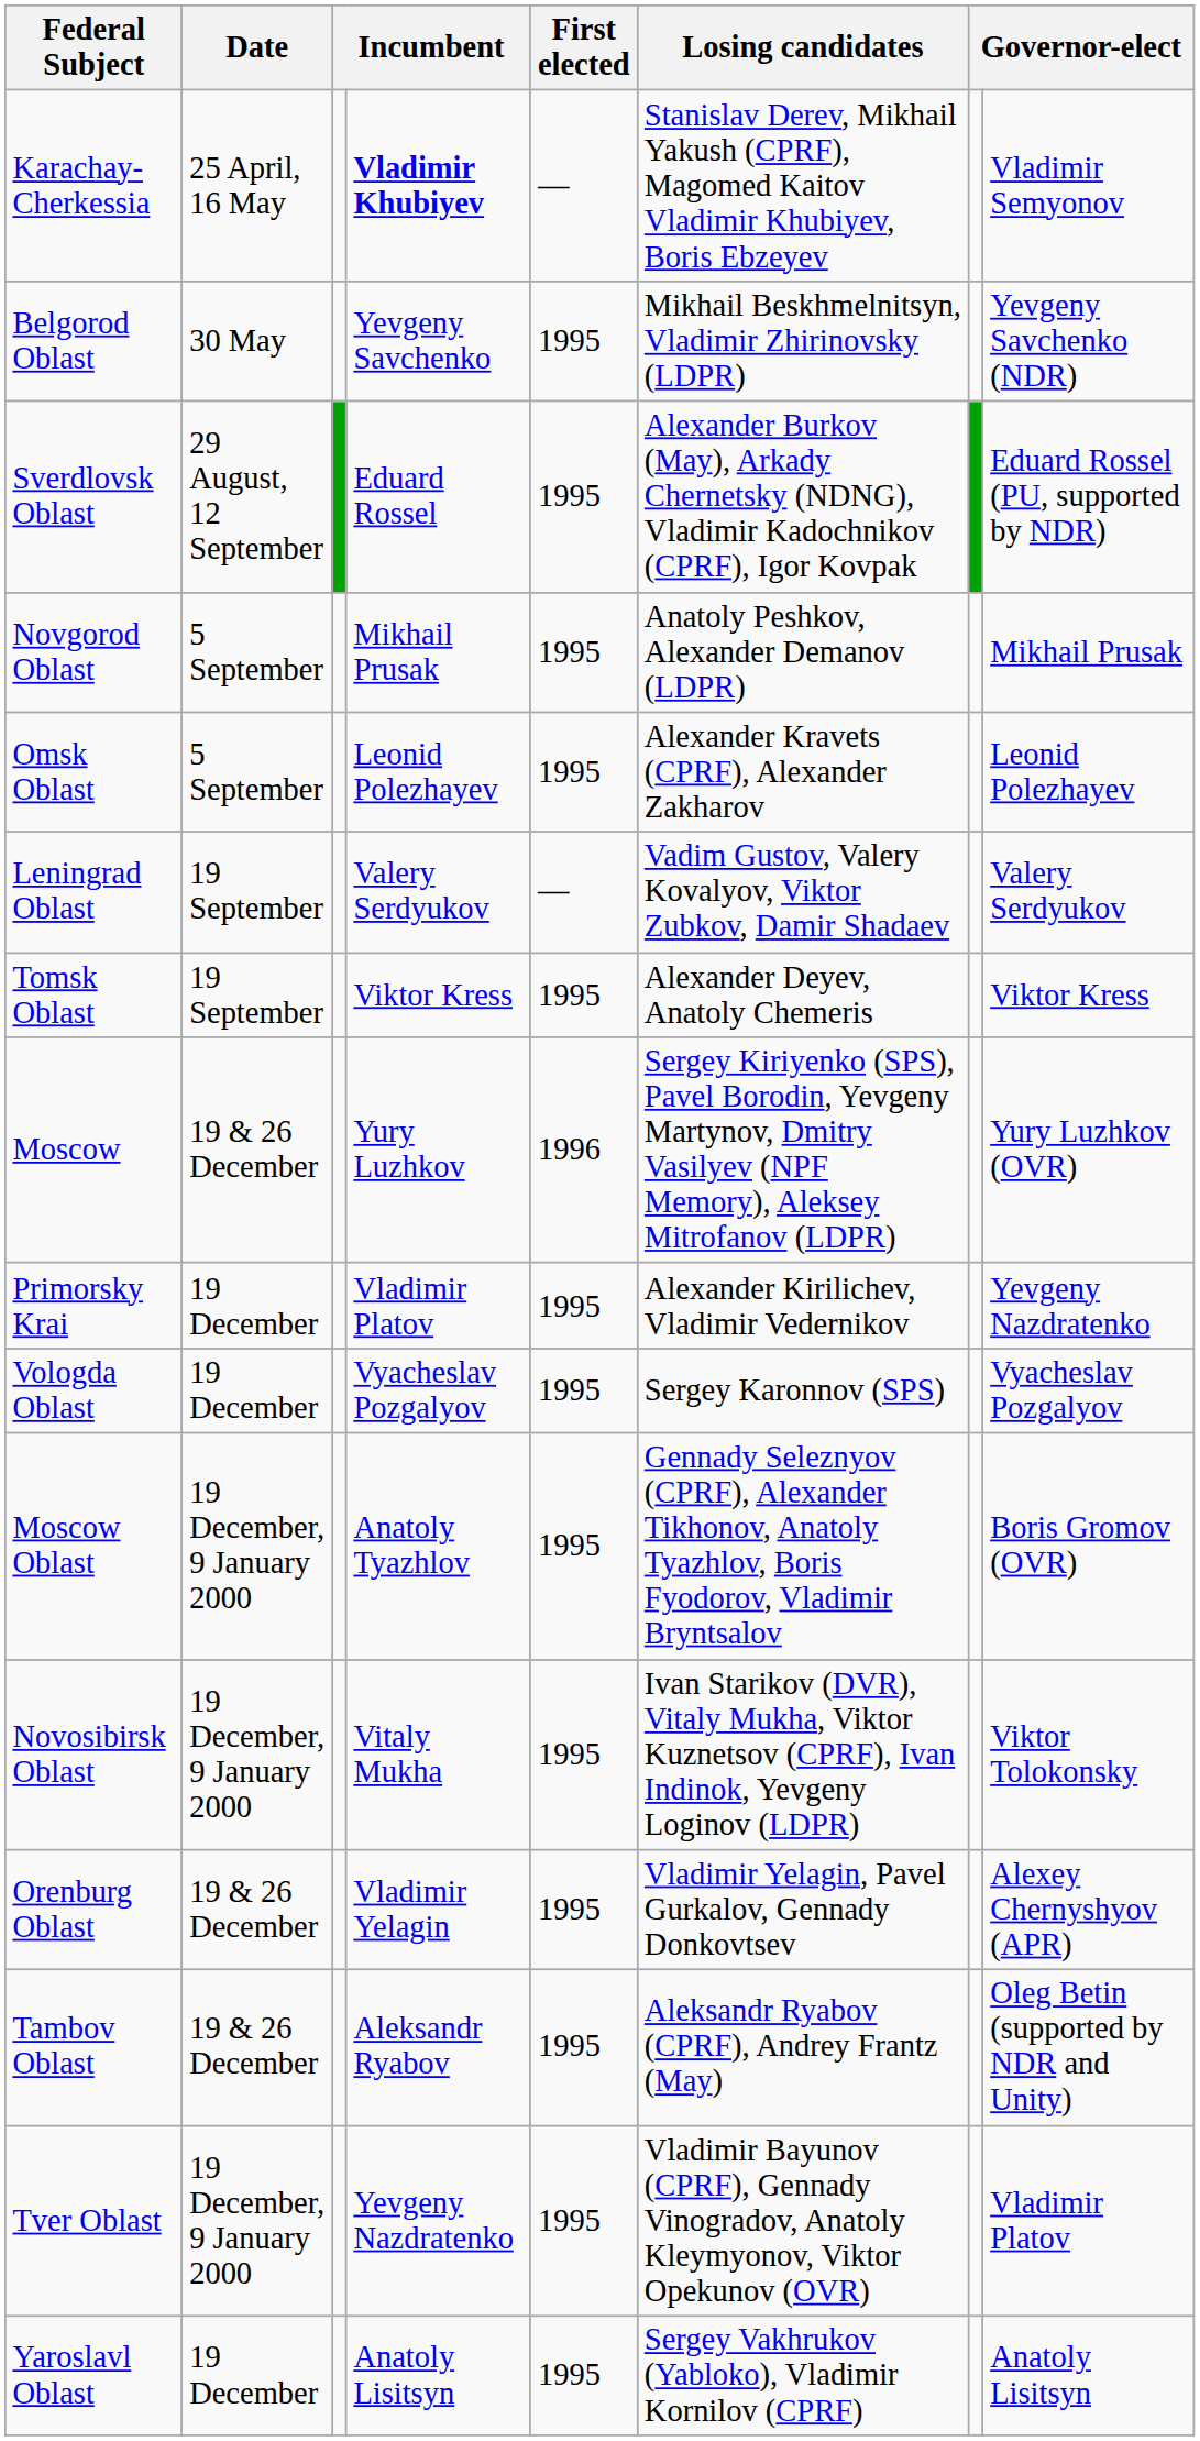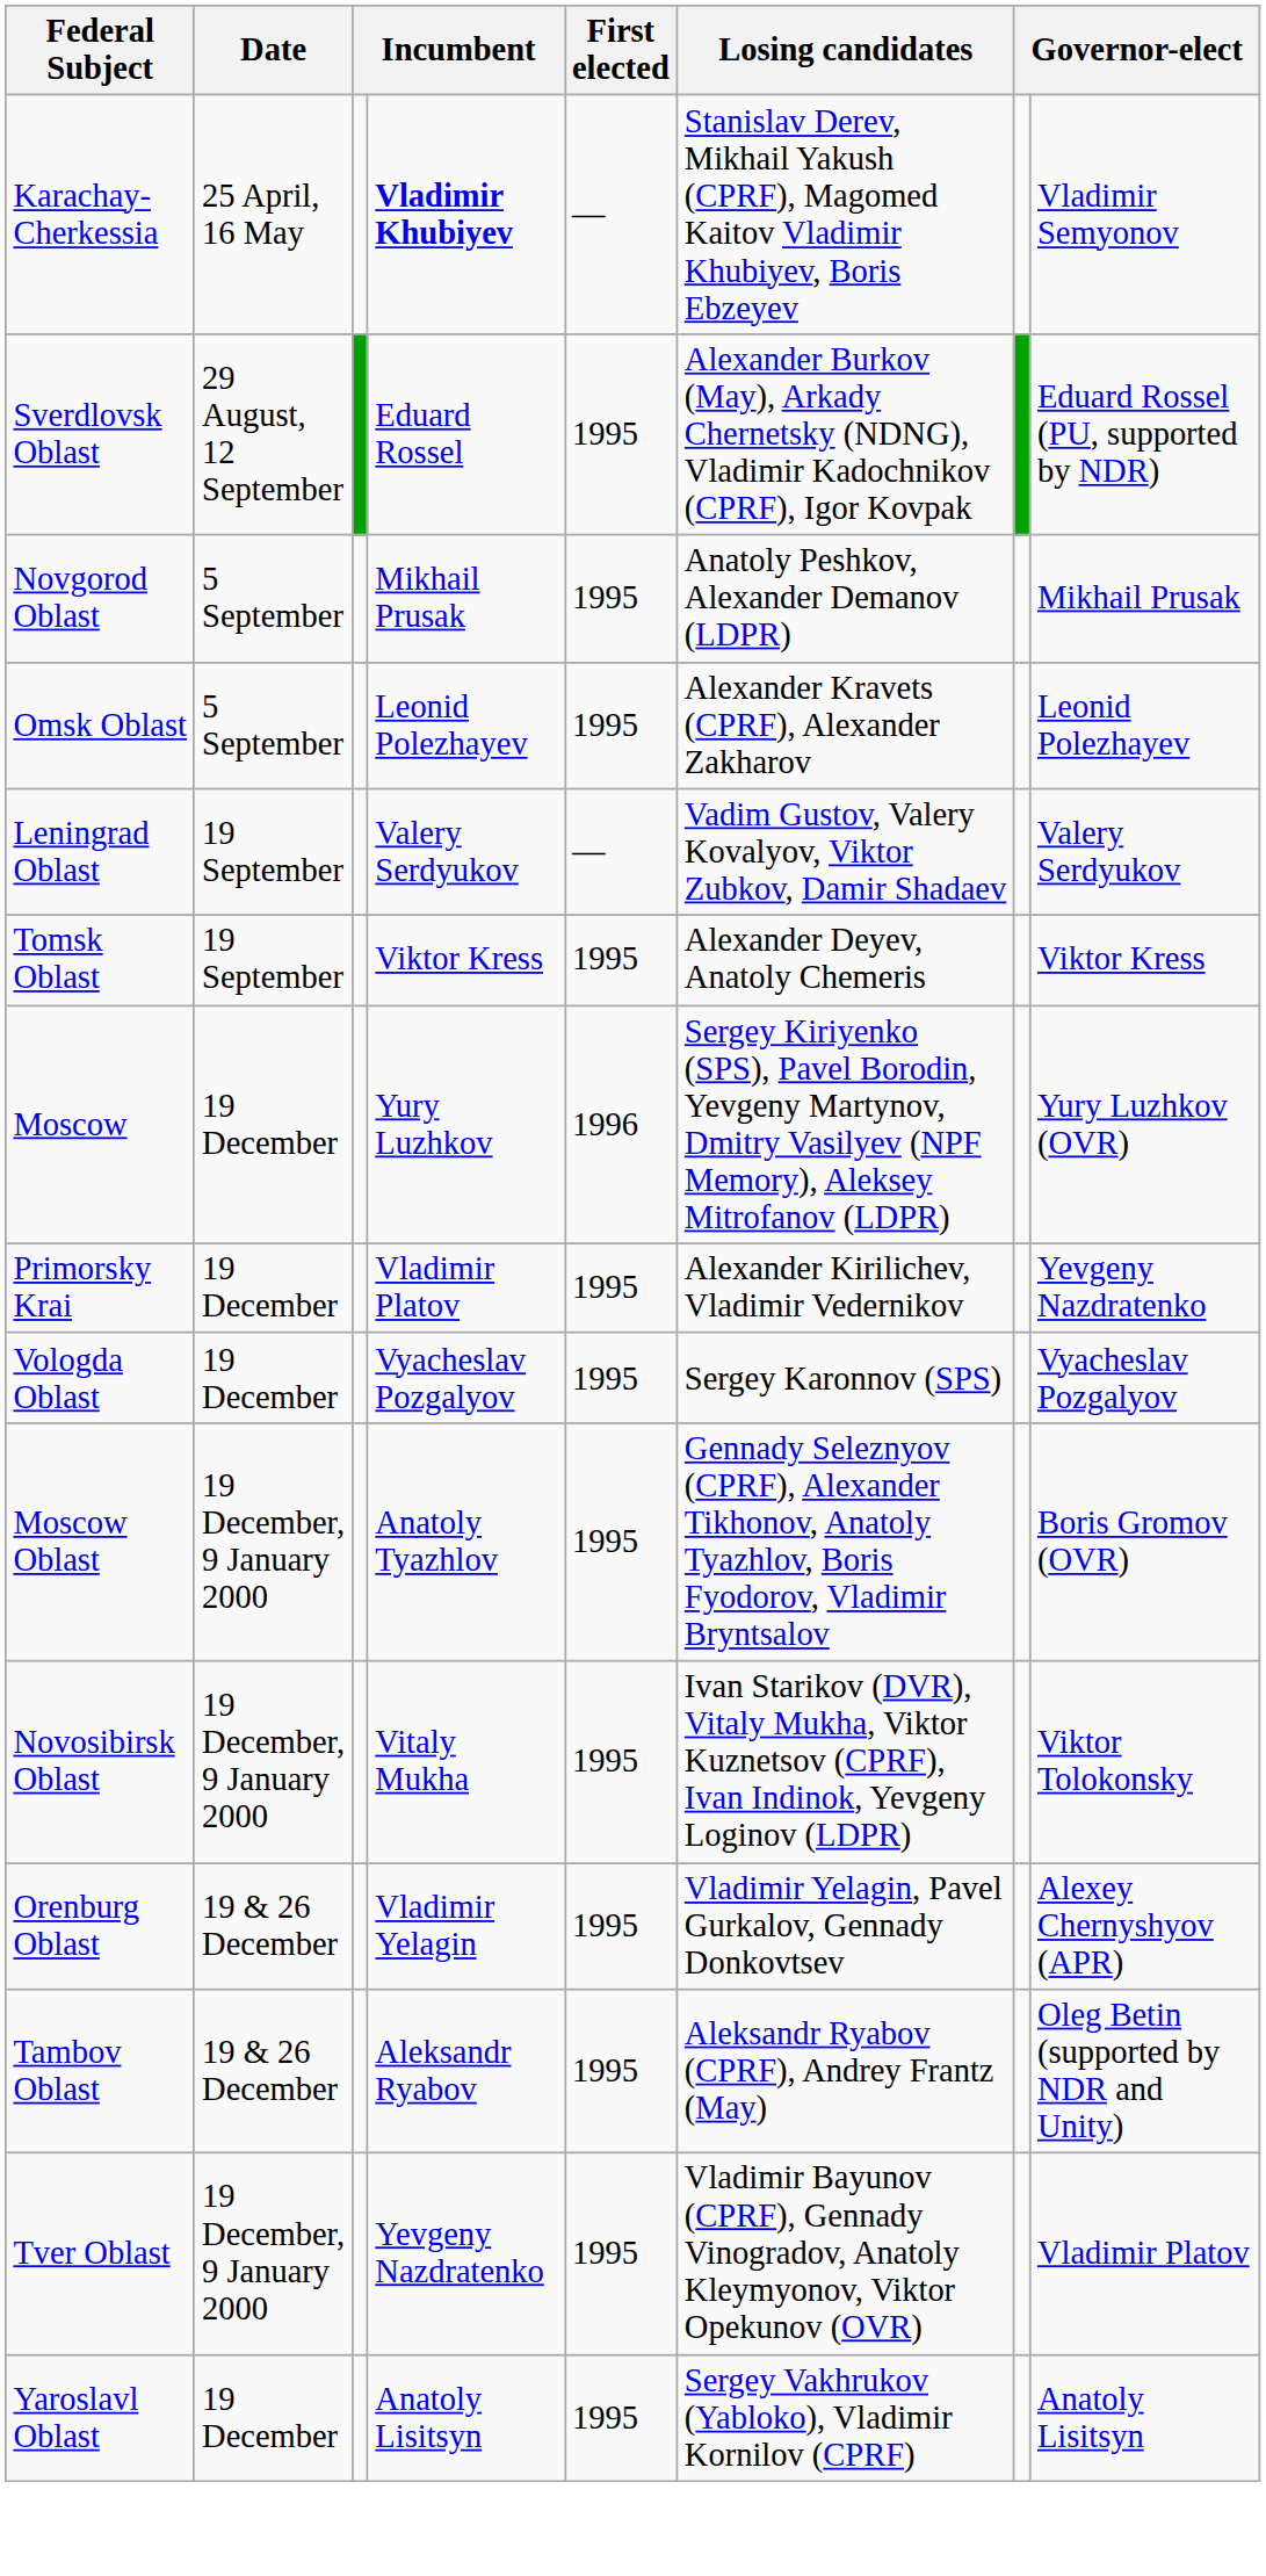- row: Belgorod Oblast | 30 May | Yevgeny Savchenko | 1995 | Mikhail Beskhmelnitsyn, Vladimir Zhirinovsky (LDPR) | Yevgeny Savchenko (NDR)
Moscow | Date: 19 & 26 December -> 19 December
